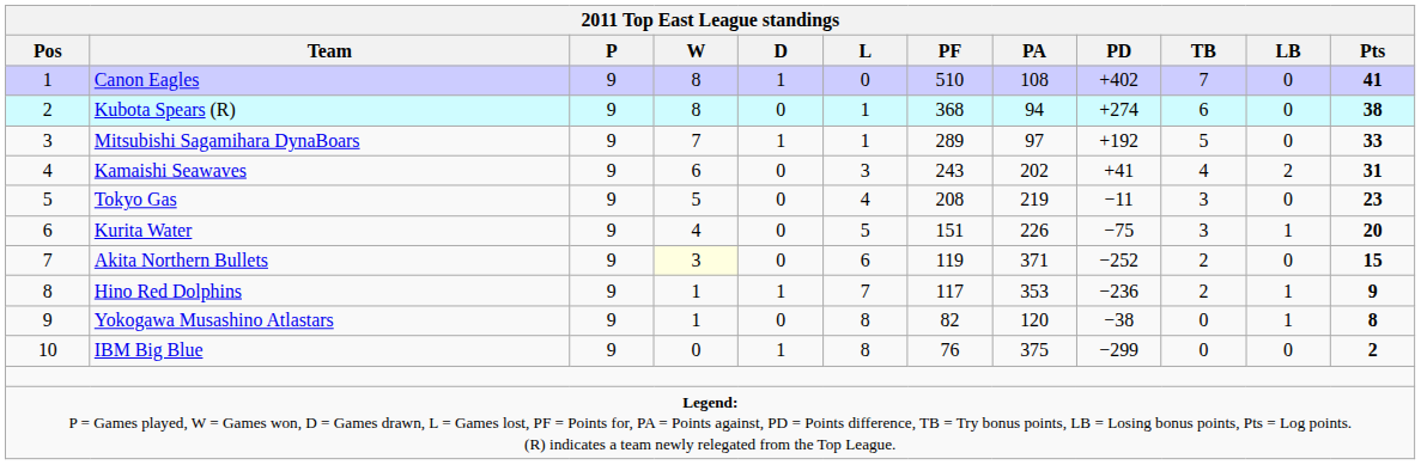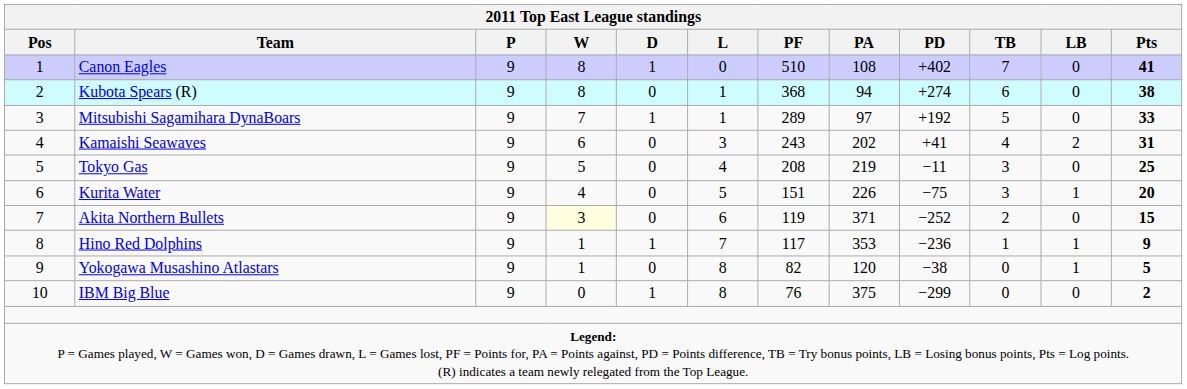Tokyo Gas | Pts: 23 -> 25
Hino Red Dolphins | TB: 2 -> 1
Yokogawa Musashino Atlastars | Pts: 8 -> 5
